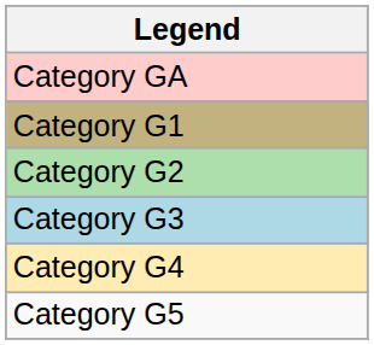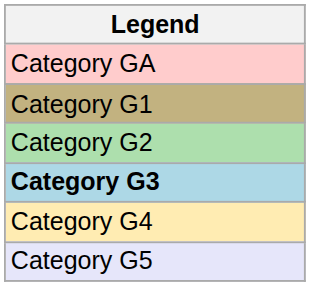row 5 | column 1: normal -> bold
row 7 | column 1: no background -> lavender background
